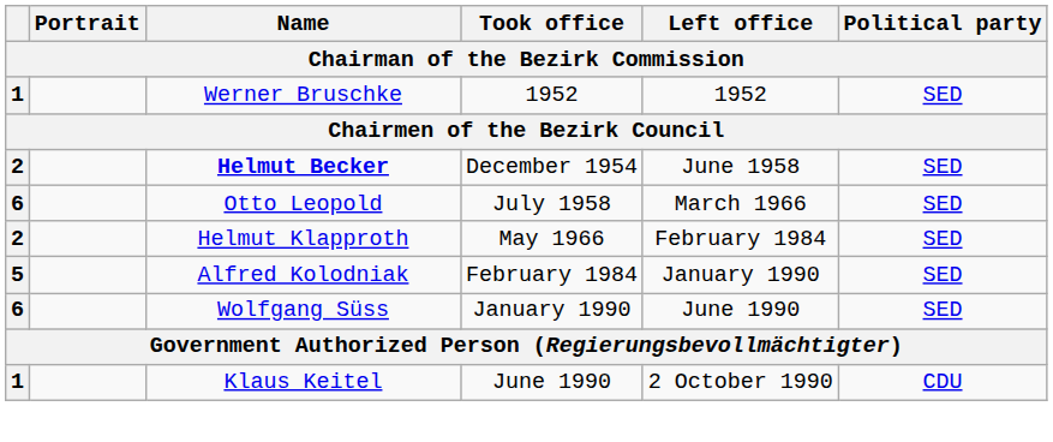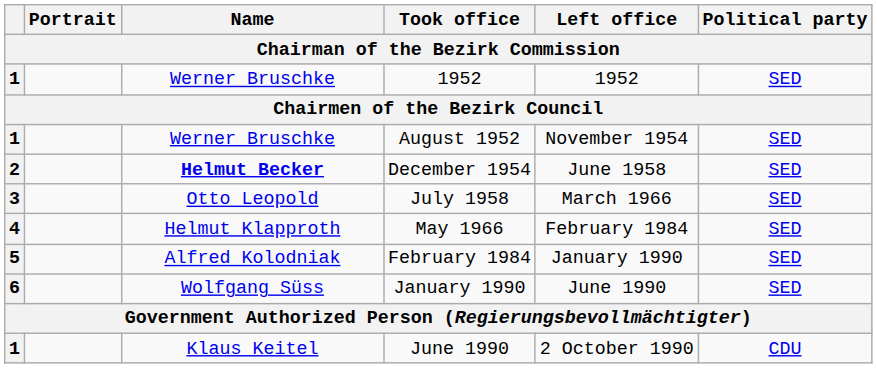+ row: 1 | Werner Bruschke | August 1952 | November 1954 | SED
July 1958 | column 1: 6 -> 3
May 1966 | column 1: 2 -> 4
